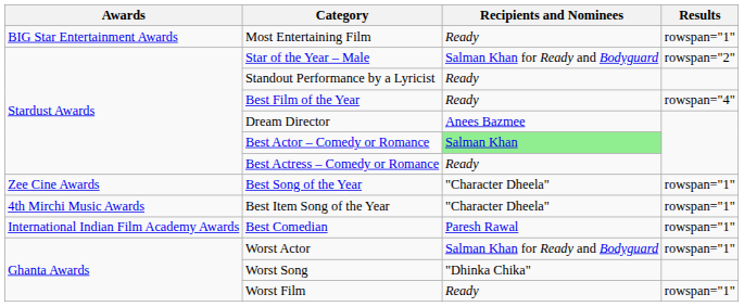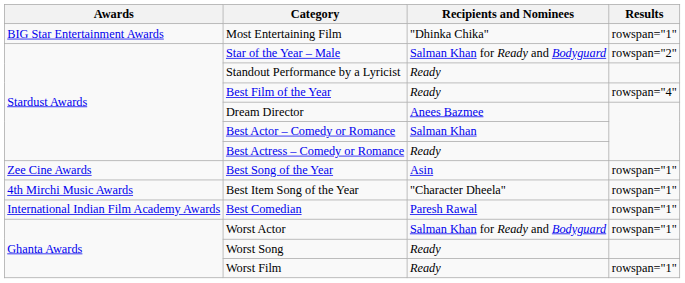Most Entertaining Film | Recipients and Nominees: Ready -> "Dhinka Chika"
Best Actor – Comedy or Romance | Recipients and Nominees: lightgreen background -> no background
Best Song of the Year | Recipients and Nominees: "Character Dheela" -> Asin
Worst Song | Recipients and Nominees: "Dhinka Chika" -> Ready
